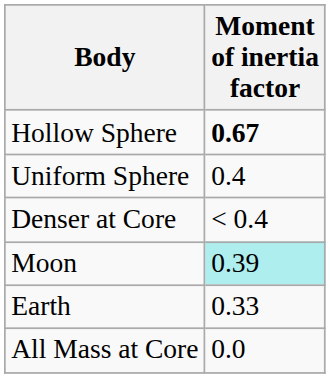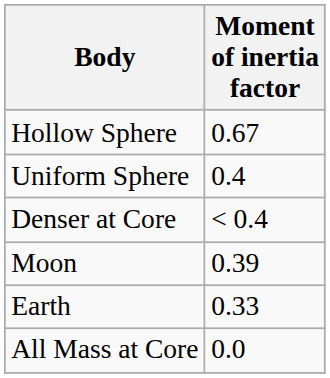Hollow Sphere | Moment of inertia factor: bold -> normal
Moon | Moment of inertia factor: paleturquoise background -> no background
